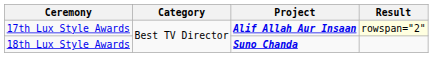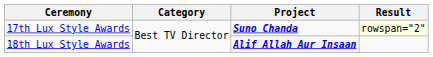17th Lux Style Awards | Project: Alif Allah Aur Insaan -> Suno Chanda
18th Lux Style Awards | Project: Suno Chanda -> Alif Allah Aur Insaan
